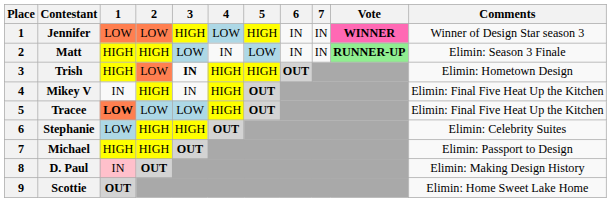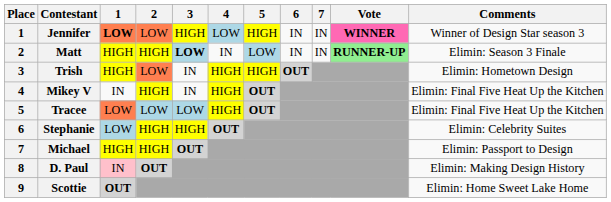Jennifer | 1: normal -> bold
Matt | 3: normal -> bold
Trish | 3: bold -> normal
Tracee | 1: bold -> normal
